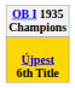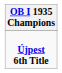row 2 | column 1: gold background -> no background
